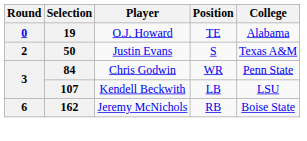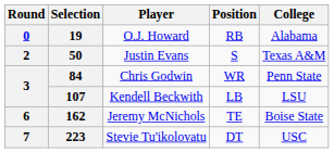19 | Position: TE -> RB
162 | Position: RB -> TE
+ row: 7 | 223 | Stevie Tu'ikolovatu | DT | USC
